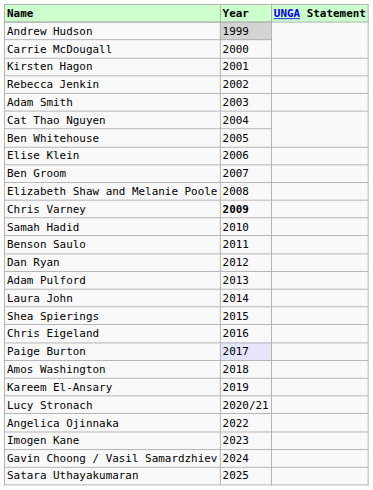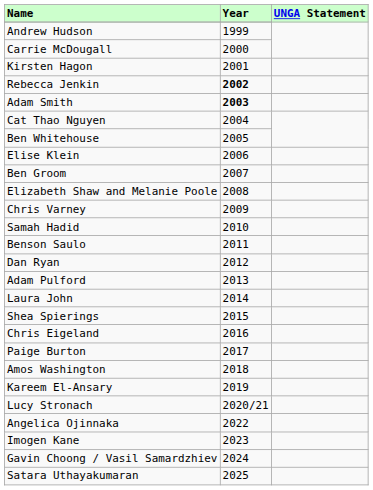Andrew Hudson | Year: lightgrey background -> no background
Rebecca Jenkin | Year: normal -> bold
Adam Smith | Year: normal -> bold
Chris Varney | Year: bold -> normal
Paige Burton | Year: lavender background -> no background
